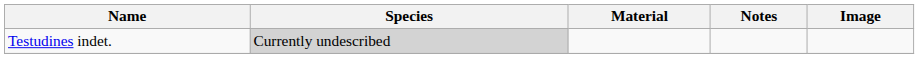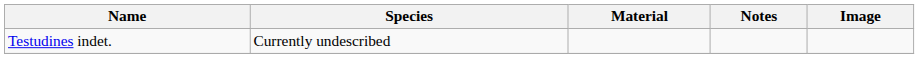Testudines indet. | Species: lightgrey background -> no background
